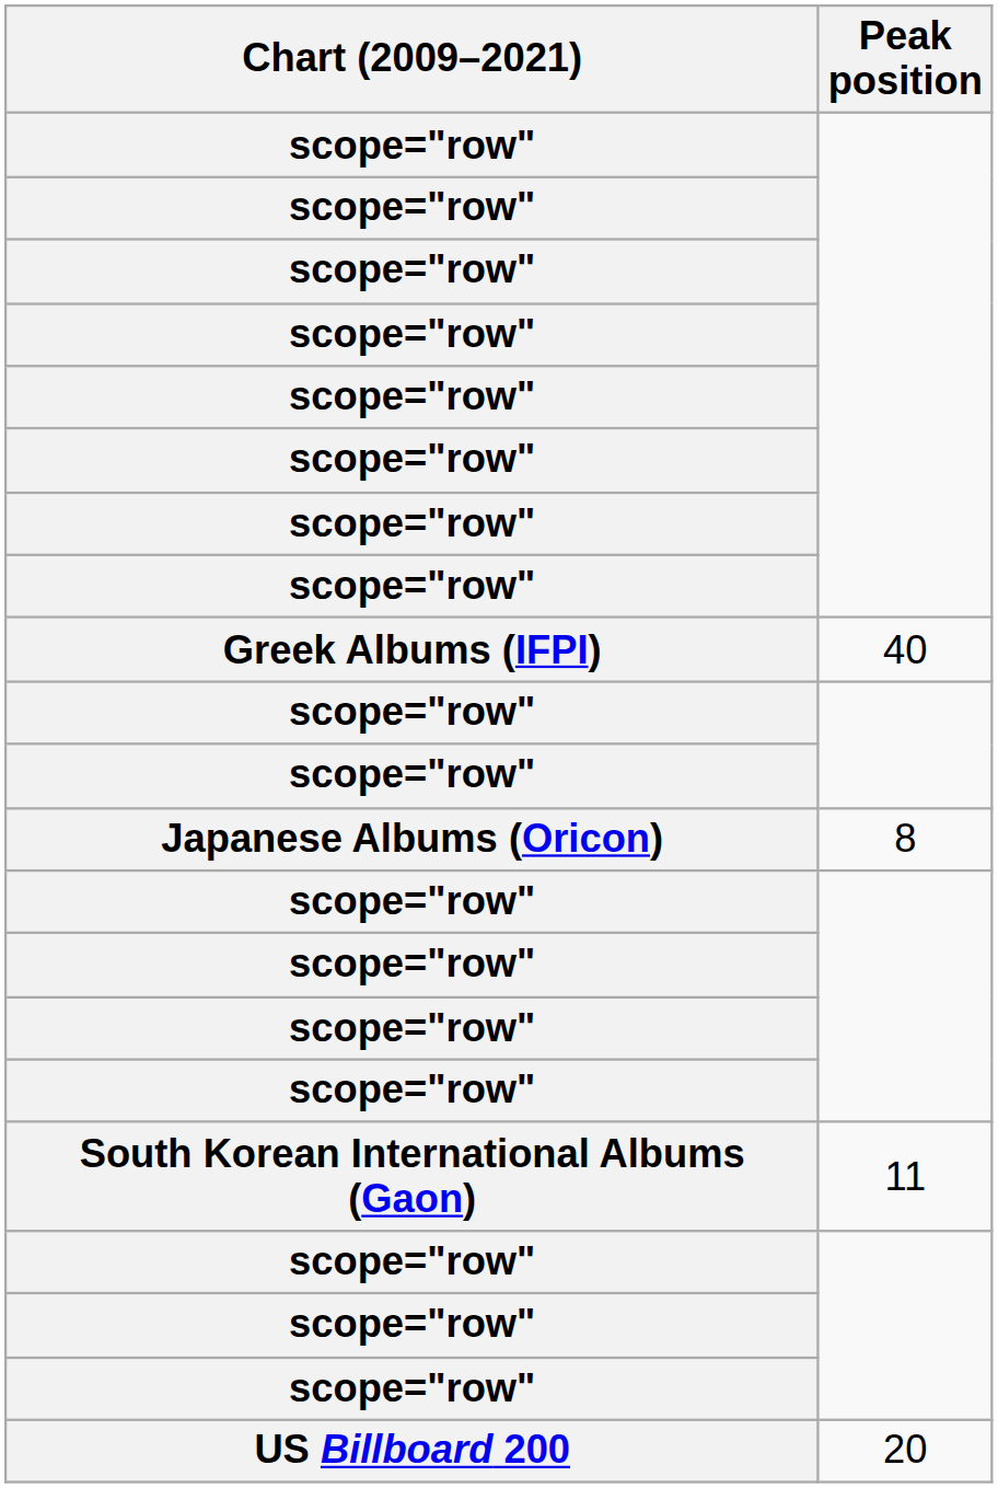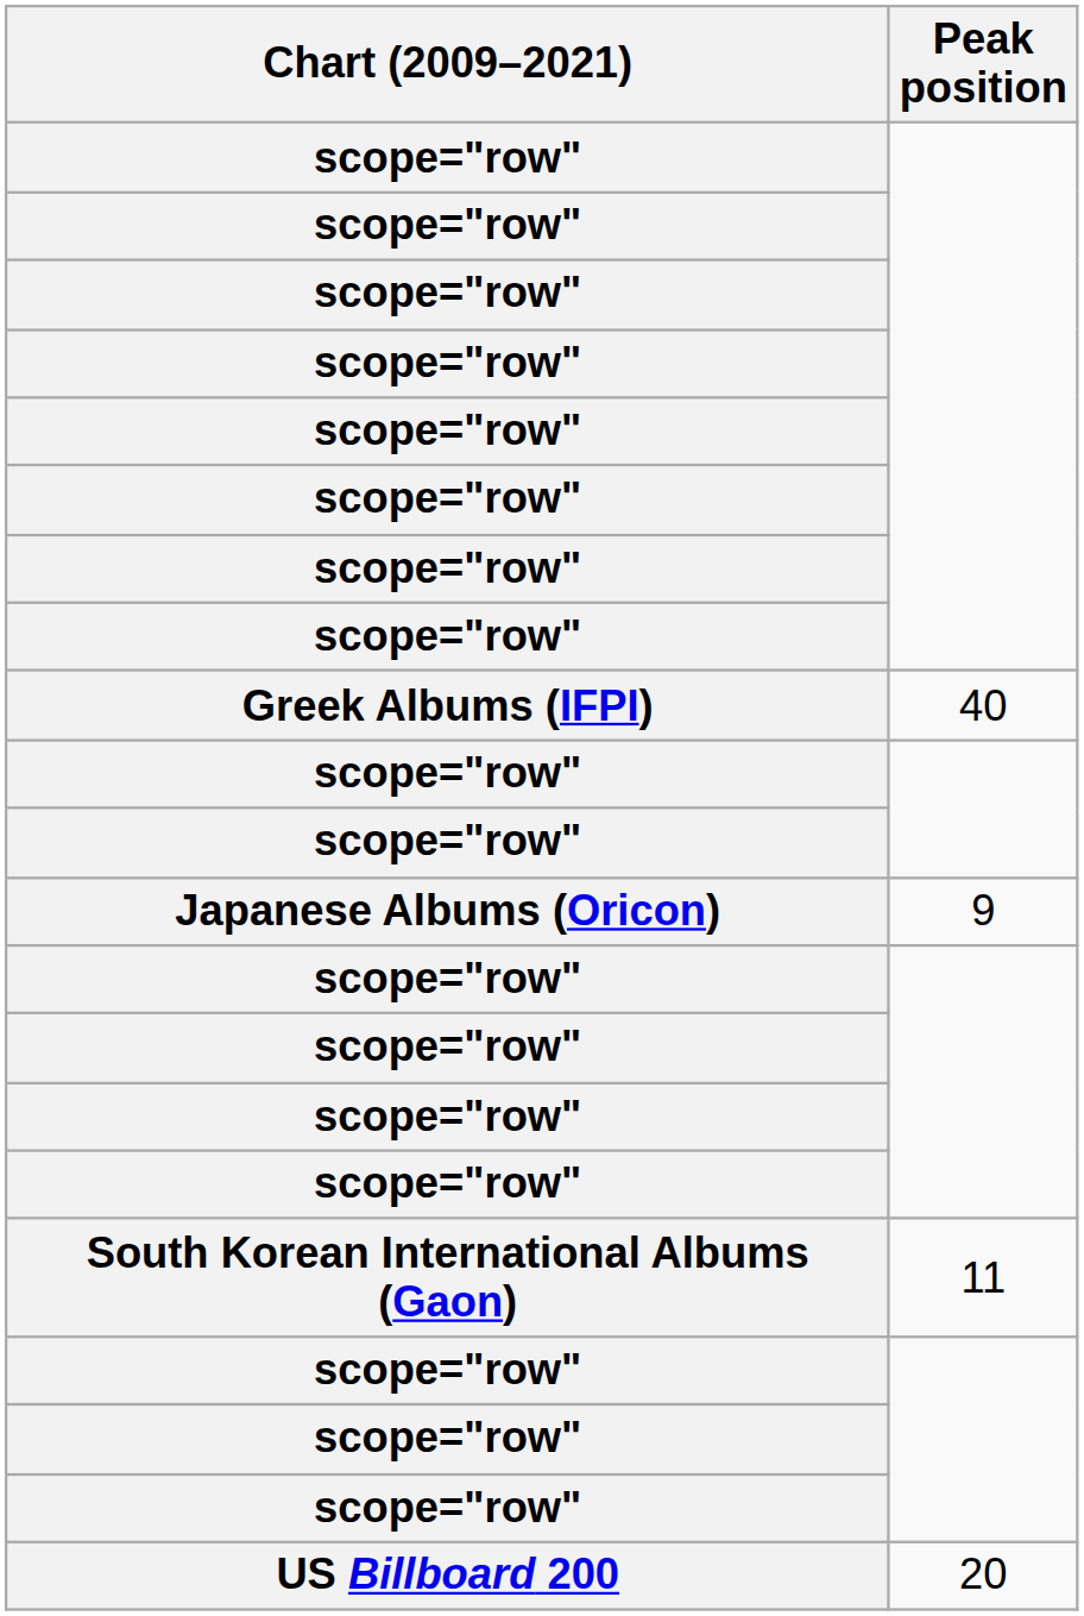Japanese Albums (Oricon) | Peak position: 8 -> 9
